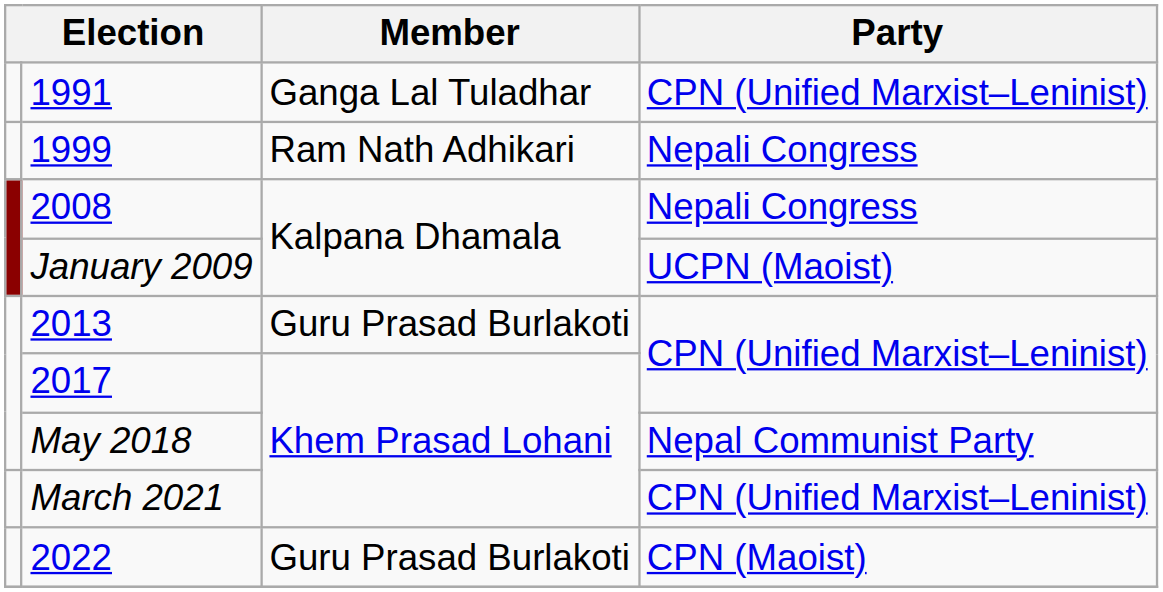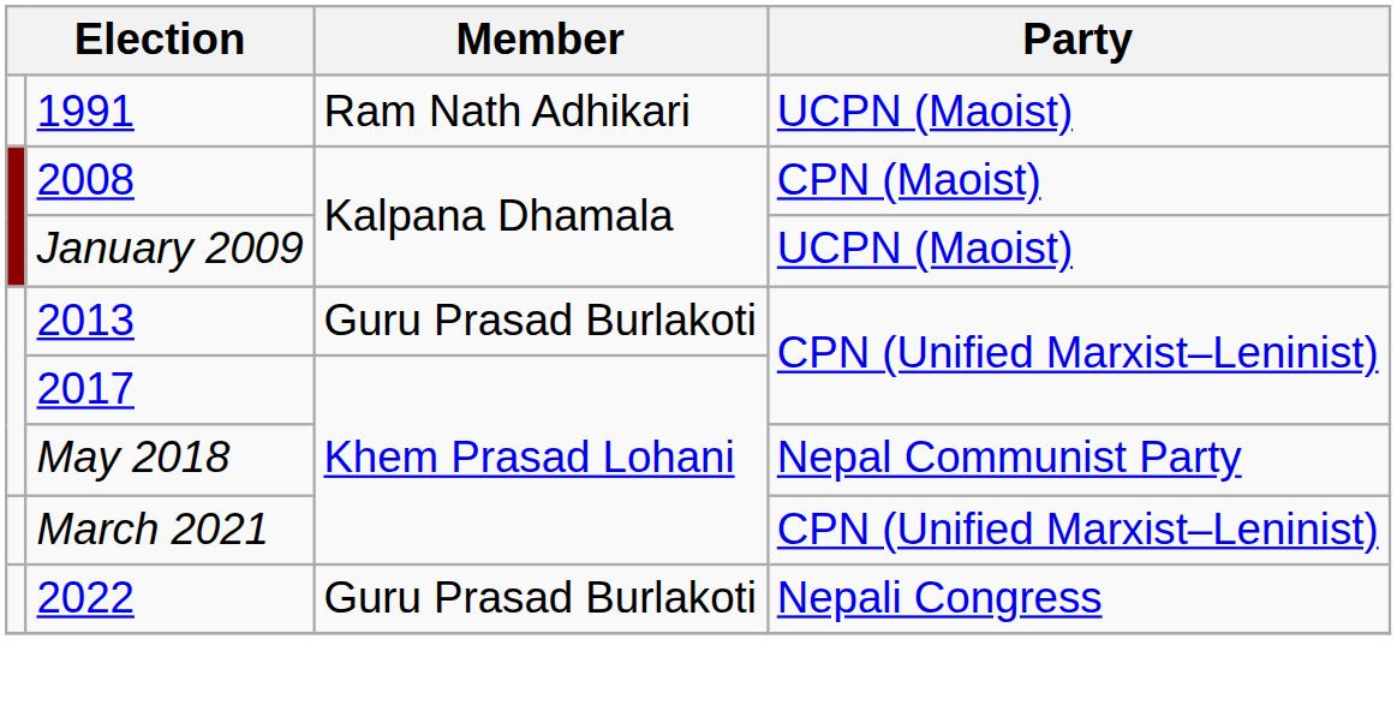1991 | Member: Ganga Lal Tuladhar -> Ram Nath Adhikari
1991 | Party: CPN (Unified Marxist–Leninist) -> UCPN (Maoist)
- row: 1999 | Ram Nath Adhikari | Nepali Congress
2008 | Party: Nepali Congress -> CPN (Maoist)
2022 | Party: CPN (Maoist) -> Nepali Congress
